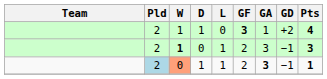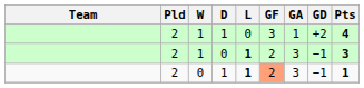row 2 | GF: bold -> normal
row 3 | W: bold -> normal
row 3 | L: normal -> bold
row 4 | Pld: lightblue background -> no background
row 4 | W: lightsalmon background -> no background
row 4 | L: normal -> bold
row 4 | GF: no background -> lightsalmon background
row 4 | GA: bold -> normal
